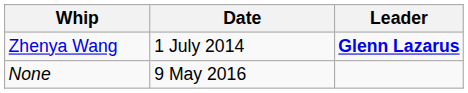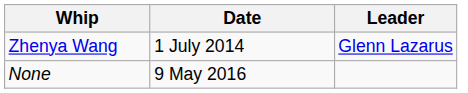Zhenya Wang | Leader: bold -> normal
